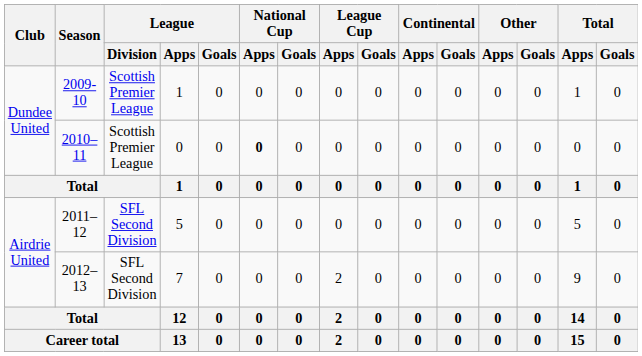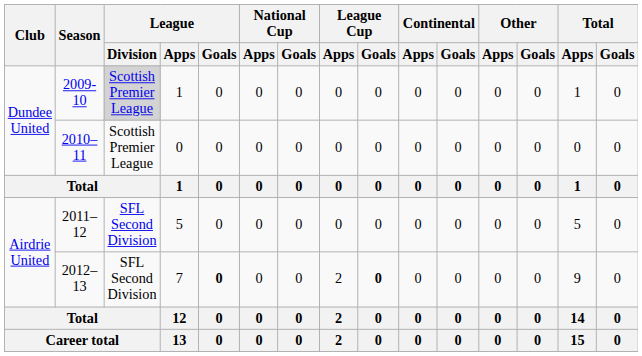2009-10 | League / Division: no background -> lightgrey background
2010–11 | National Cup / Apps: bold -> normal
2012–13 | League / Goals: normal -> bold
2012–13 | League Cup / Goals: normal -> bold
